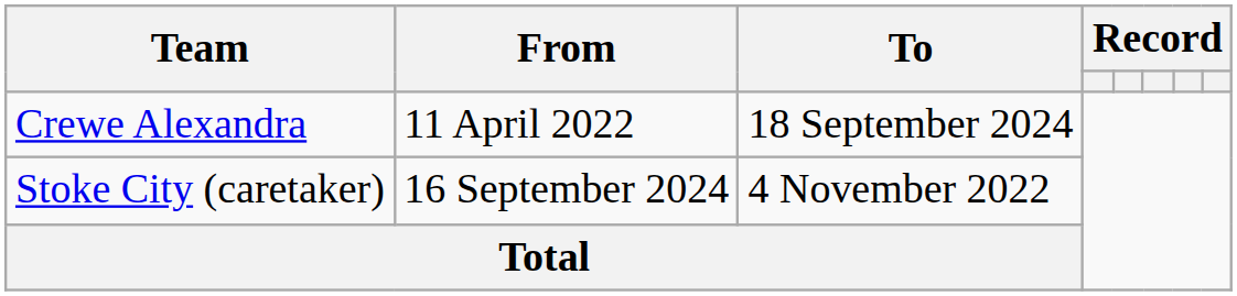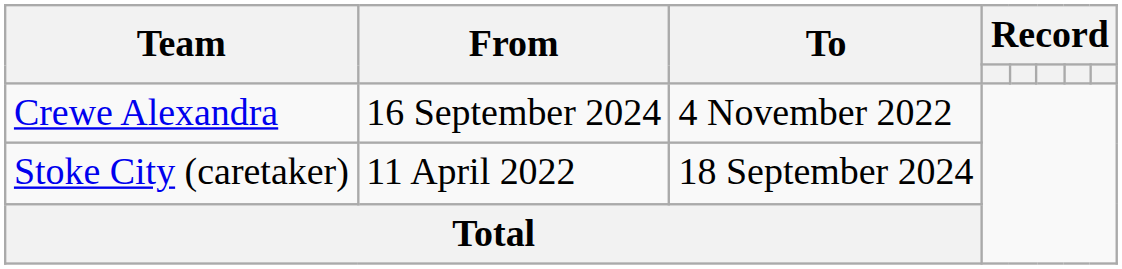Crewe Alexandra | From: 11 April 2022 -> 16 September 2024
Crewe Alexandra | To: 18 September 2024 -> 4 November 2022
Stoke City (caretaker) | From: 16 September 2024 -> 11 April 2022
Stoke City (caretaker) | To: 4 November 2022 -> 18 September 2024
